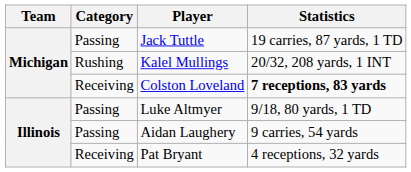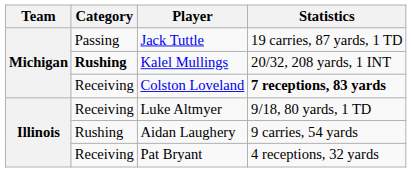Kalel Mullings | Category: normal -> bold
Luke Altmyer | Category: Passing -> Receiving
Aidan Laughery | Category: Passing -> Rushing
